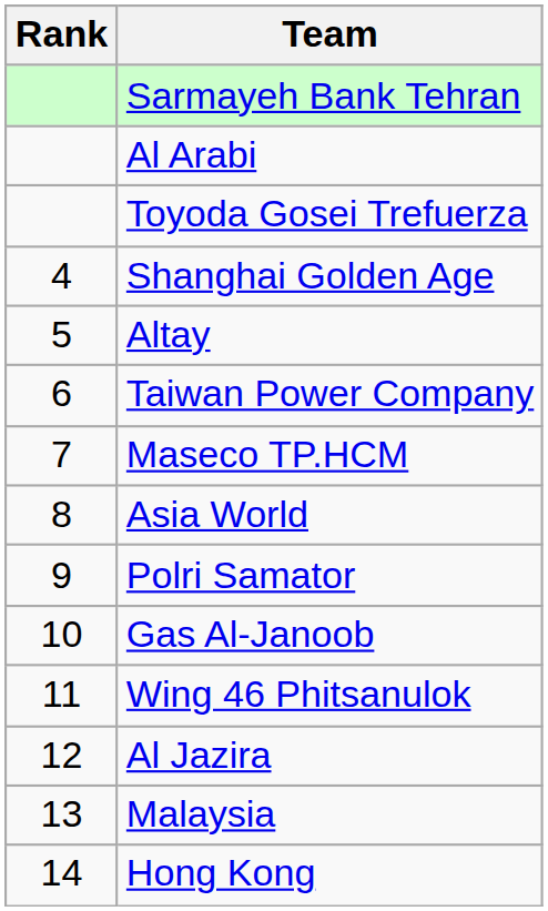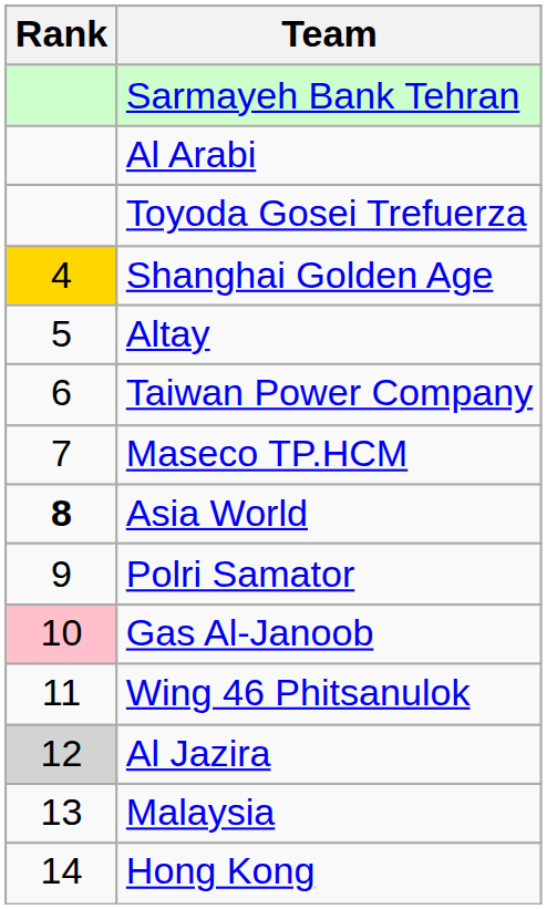Shanghai Golden Age | Rank: no background -> gold background
Asia World | Rank: normal -> bold
Gas Al-Janoob | Rank: no background -> pink background
Al Jazira | Rank: no background -> lightgrey background
